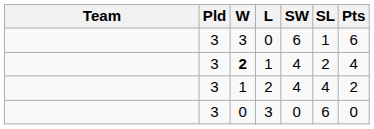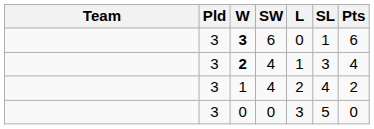columns swapped: L <-> SW
row 2 | W: normal -> bold
row 3 | SL: 2 -> 3
row 5 | SL: 6 -> 5
